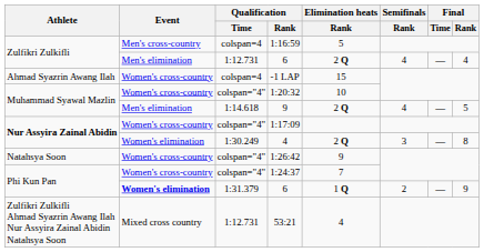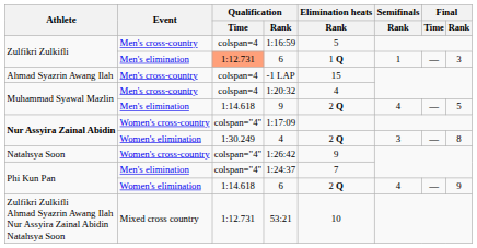Zulfikri Zulkifli / 6 | Qualification / Time: no background -> lightsalmon background
Zulfikri Zulkifli / 6 | Elimination heats / Rank: 2 Q -> 1 Q
Zulfikri Zulkifli / 6 | Semifinals / Rank: 4 -> 1
Zulfikri Zulkifli / 6 | Final / Rank: 4 -> 3
-1 LAP | Event: Women's cross-country -> Men's cross-country
1:20:32 | Event: Women's cross-country -> Men's cross-country
1:20:32 | Qualification / Time: colspan="4" -> colspan=4
1:20:32 | Elimination heats / Rank: 10 -> 4
1:24:37 | Event: Women's cross-country -> Men's elimination
Phi Kun Pan / 6 | Event: bold -> normal
Phi Kun Pan / 6 | Qualification / Time: 1:31.379 -> 1:14.618
Phi Kun Pan / 6 | Elimination heats / Rank: 1 Q -> 2 Q
Phi Kun Pan / 6 | Semifinals / Rank: 2 -> 4
53:21 | Elimination heats / Rank: 4 -> 10
